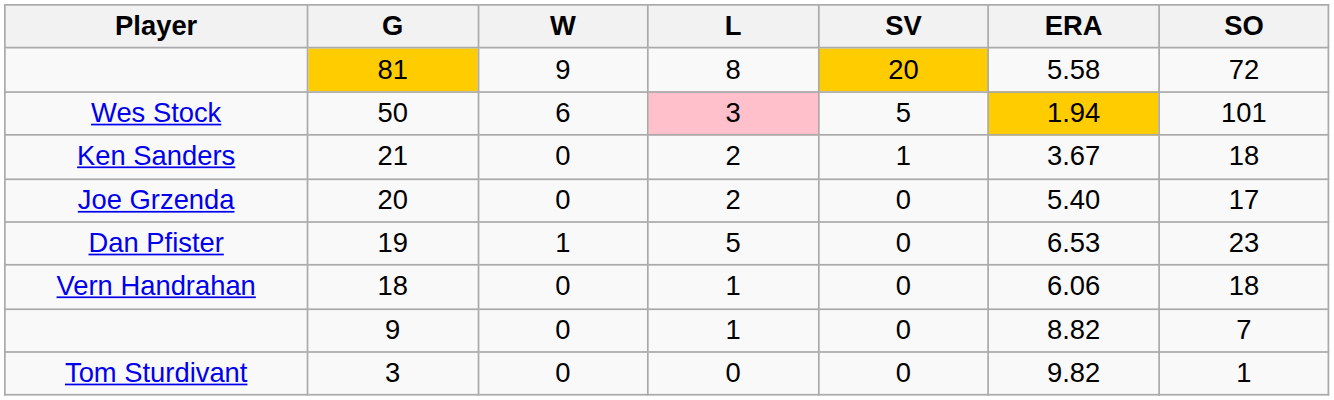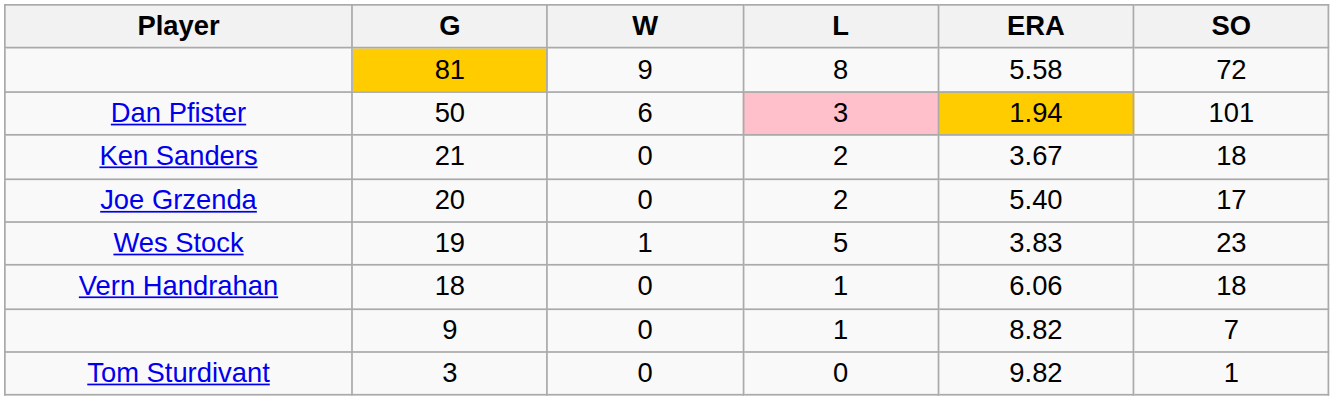- column: SV | 20 | 5 | 1 | 0 | 0 | 0 | 0 | 0
50 | Player: Wes Stock -> Dan Pfister
19 | Player: Dan Pfister -> Wes Stock
19 | ERA: 6.53 -> 3.83
